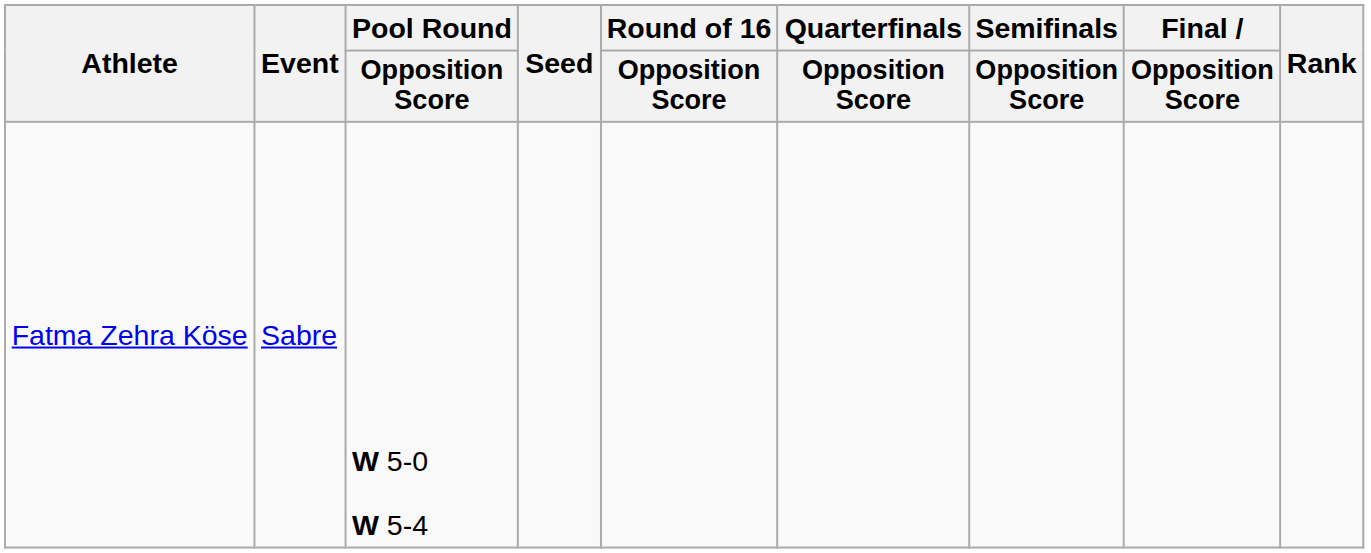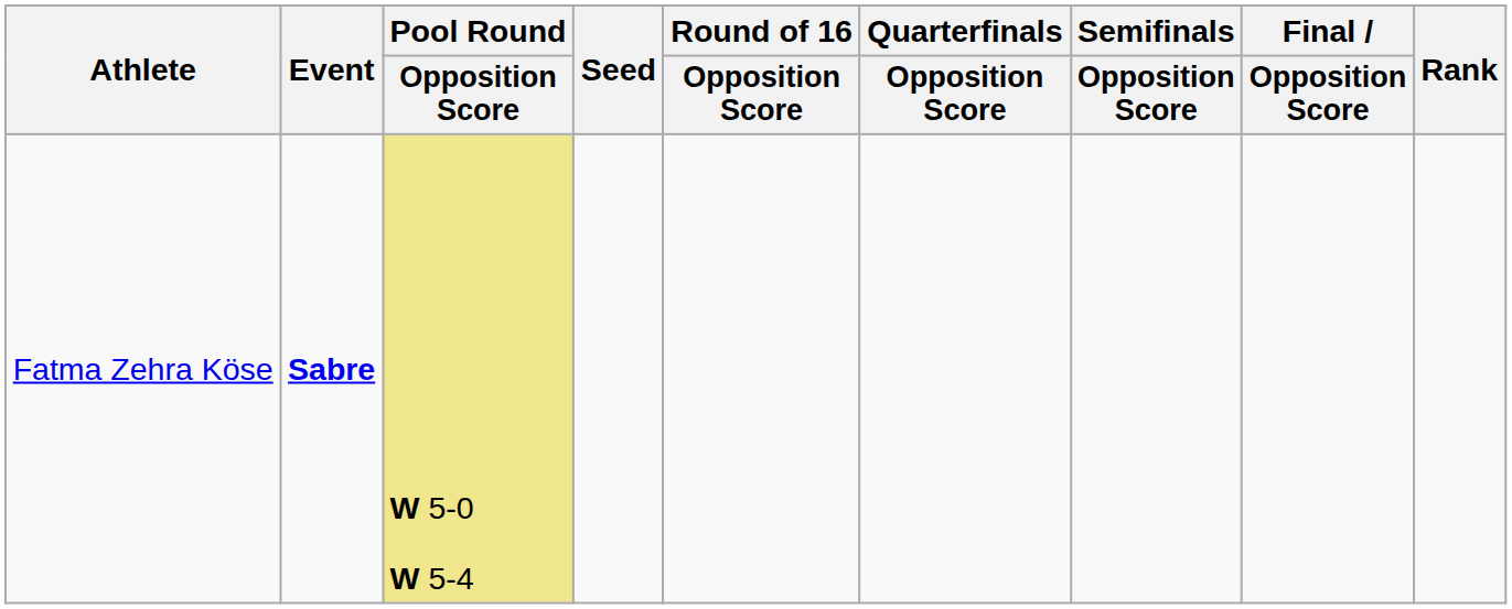Fatma Zehra Köse | Event: normal -> bold
Fatma Zehra Köse | Pool Round / Opposition Score: no background -> khaki background
